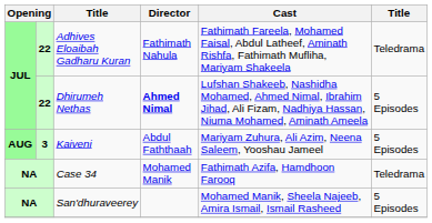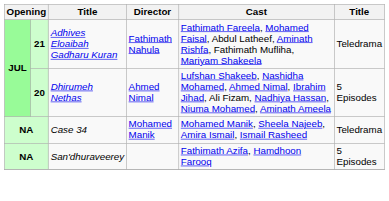Adhives Eloaibah Gadharu Kuran | column 2: 22 -> 21
Dhirumeh Nethas | column 2: 22 -> 20
Dhirumeh Nethas | Director: bold -> normal
- row: AUG | 3 | Kaiveni | Abdul Faththaah | Mariyam Zuhura, Ali Azim, Neena Saleem, Yooshau Jameel | 5 Episodes
Case 34 | Cast: Fathimath Azifa, Hamdhoon Farooq -> Mohamed Manik, Sheela Najeeb, Amira Ismail, Ismail Rasheed
San'dhuraveerey | Cast: Mohamed Manik, Sheela Najeeb, Amira Ismail, Ismail Rasheed -> Fathimath Azifa, Hamdhoon Farooq
